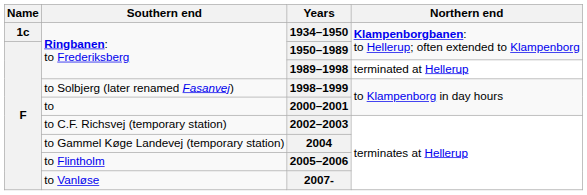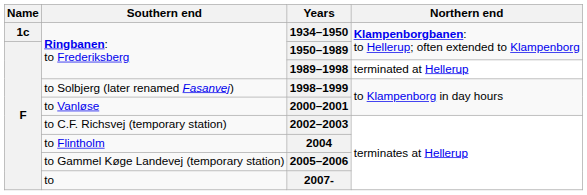2000–2001 | Southern end: to -> to Vanløse
2004 | Southern end: to Gammel Køge Landevej (temporary station) -> to Flintholm
2005–2006 | Southern end: to Flintholm -> to Gammel Køge Landevej (temporary station)
2007- | Southern end: to Vanløse -> to
